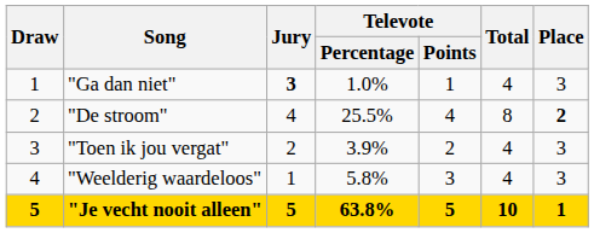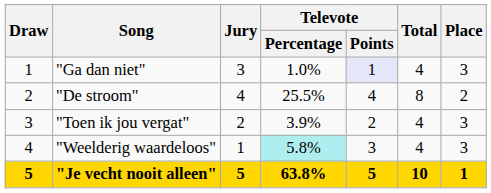"Ga dan niet" | Jury: bold -> normal
"Ga dan niet" | Televote / Points: no background -> lavender background
"De stroom" | Place: bold -> normal
"Weelderig waardeloos" | Televote / Percentage: no background -> paleturquoise background
